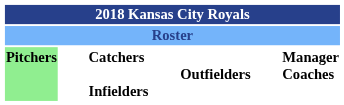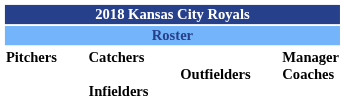Pitchers | column 1: lightgreen background -> no background
